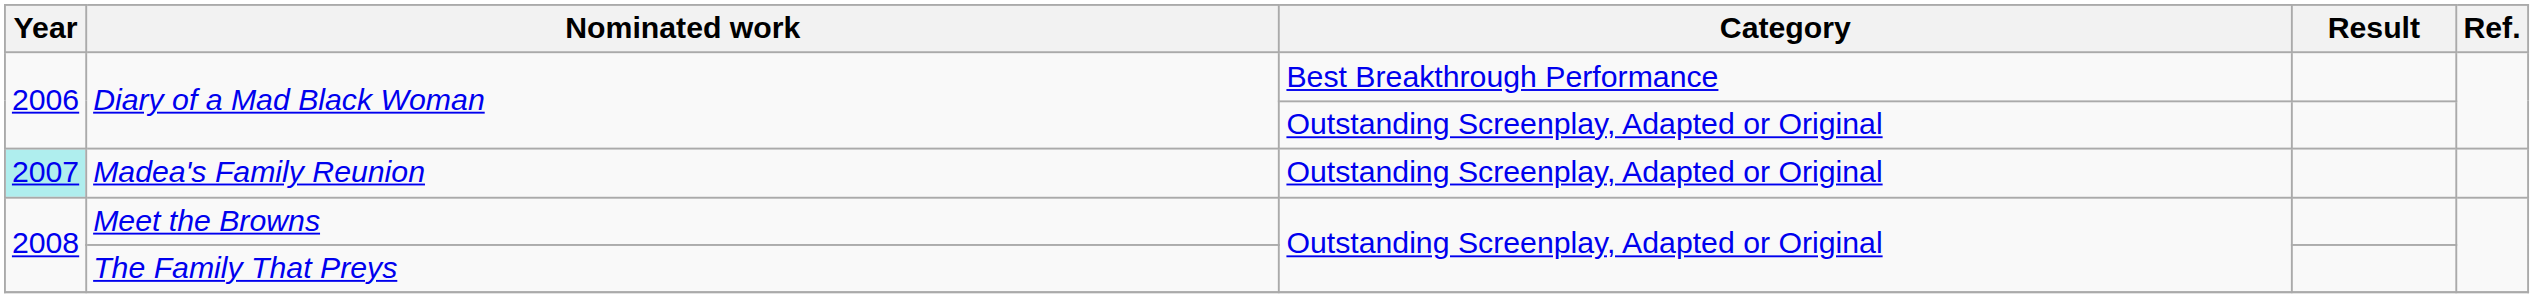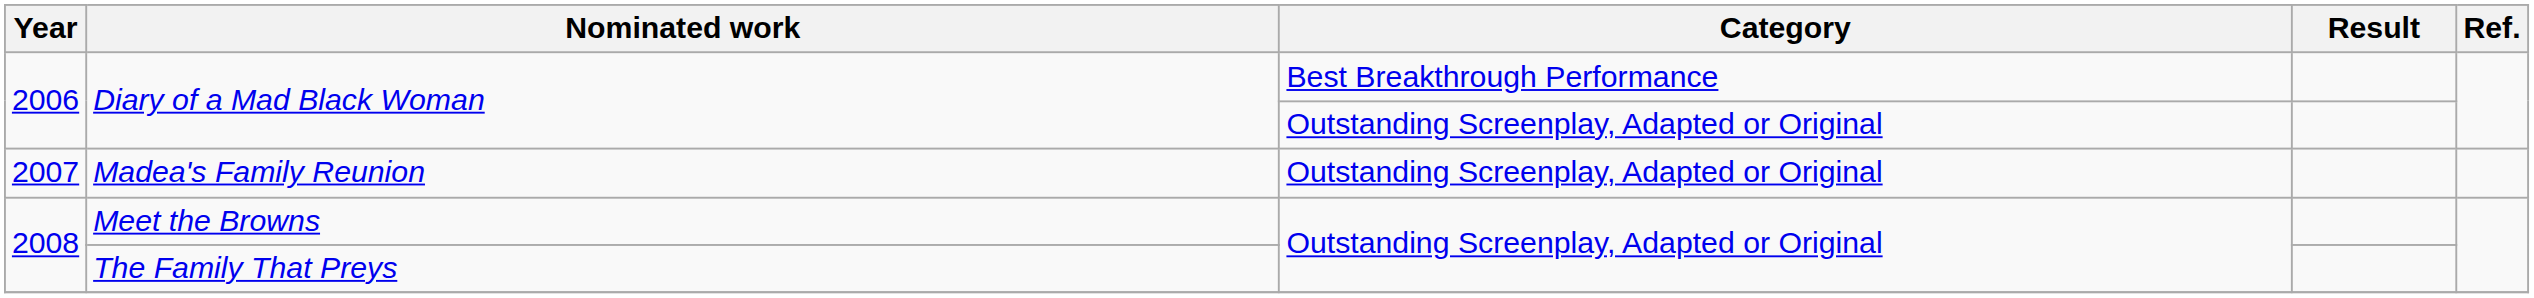Madea's Family Reunion | Year: paleturquoise background -> no background
